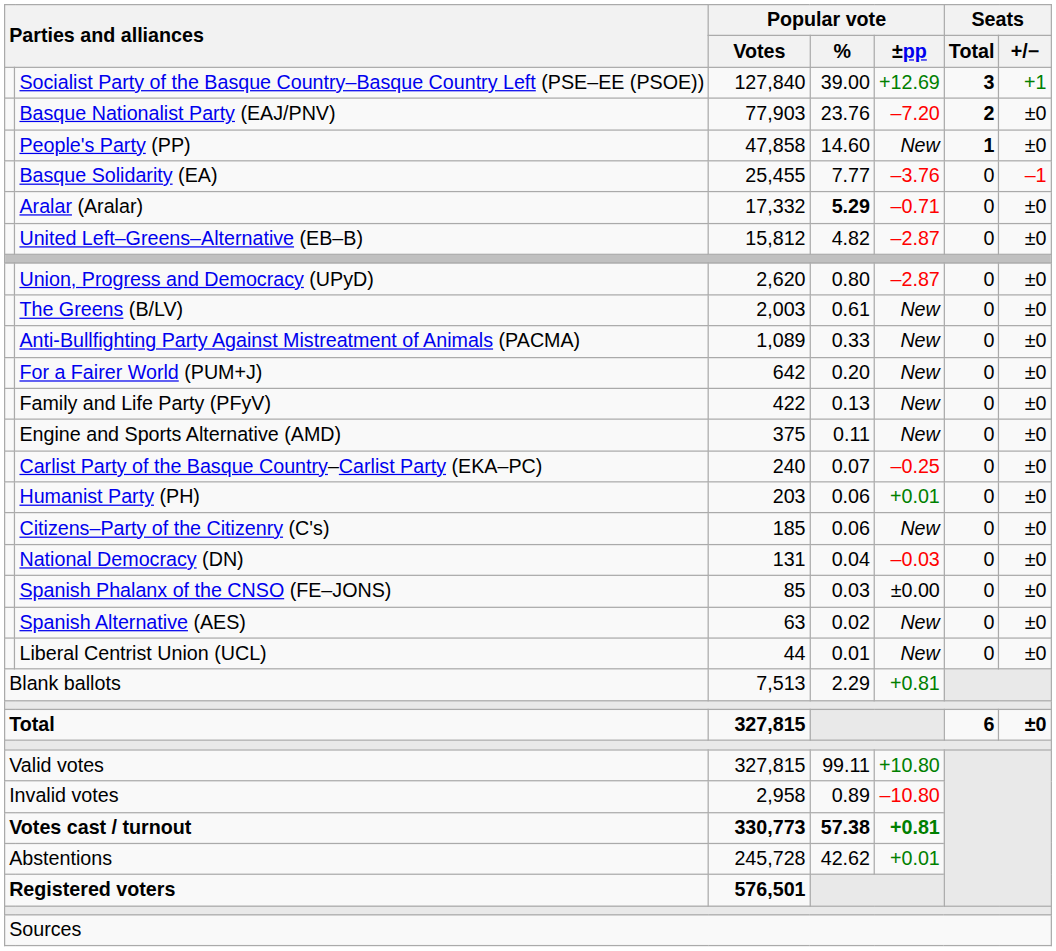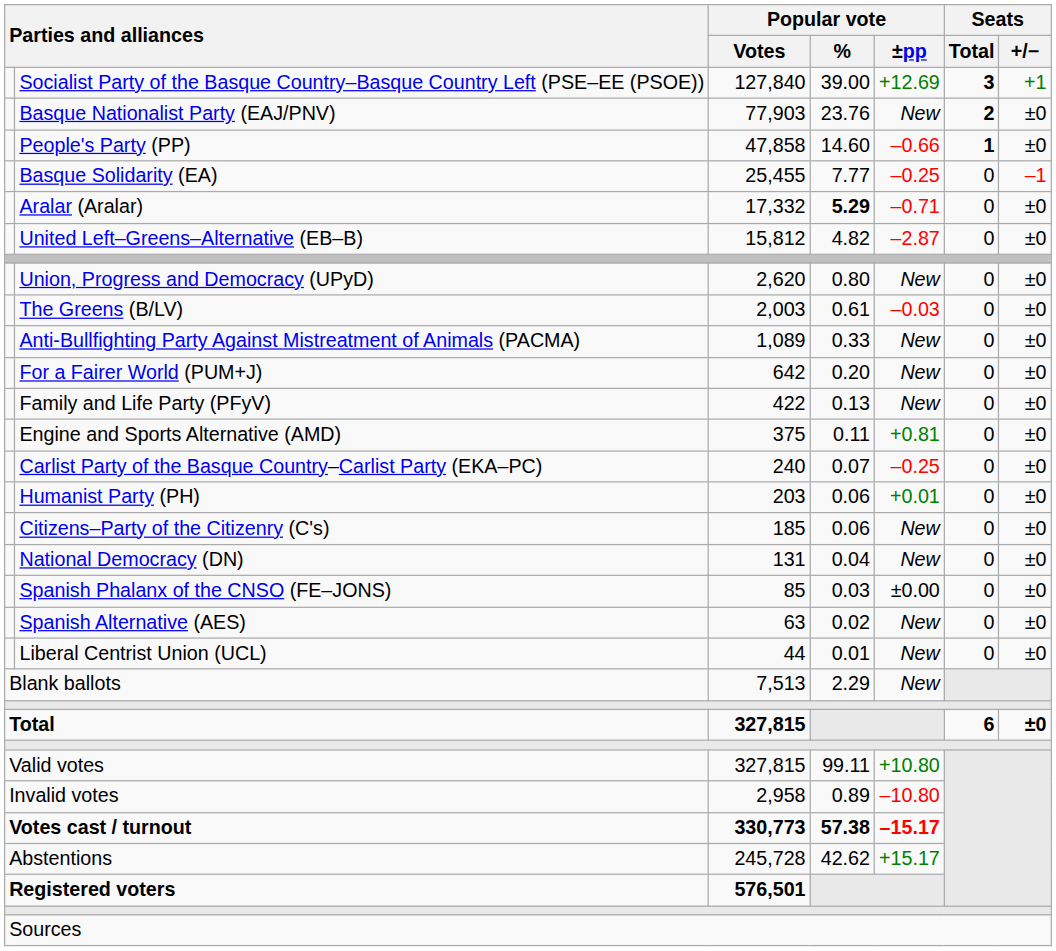Basque Nationalist Party (EAJ/PNV) | Popular vote / ±pp: –7.20 -> New
People's Party (PP) | Popular vote / ±pp: New -> –0.66
Basque Solidarity (EA) | Popular vote / ±pp: –3.76 -> –0.25
Union, Progress and Democracy (UPyD) | Popular vote / ±pp: –2.87 -> New
The Greens (B/LV) | Popular vote / ±pp: New -> –0.03
Engine and Sports Alternative (AMD) | Popular vote / ±pp: New -> +0.81
National Democracy (DN) | Popular vote / ±pp: –0.03 -> New
Blank ballots | Popular vote / ±pp: +0.81 -> New
Votes cast / turnout | Popular vote / ±pp: +0.81 -> –15.17
Abstentions | Popular vote / ±pp: +0.01 -> +15.17
